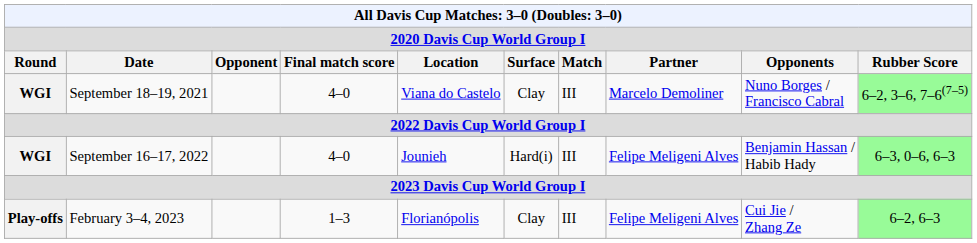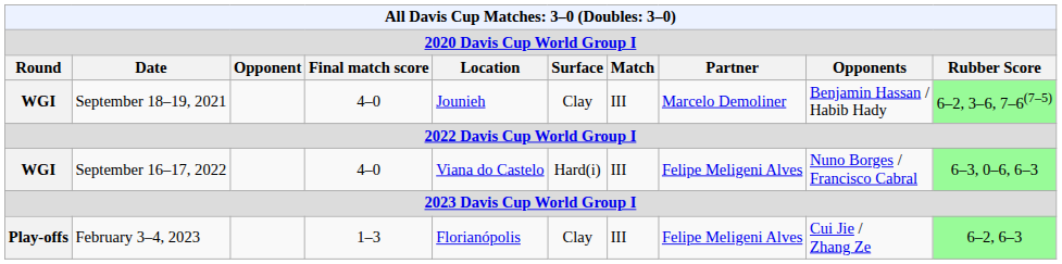September 18–19, 2021 | Location: Viana do Castelo -> Jounieh
September 18–19, 2021 | Opponents: Nuno Borges / Francisco Cabral -> Benjamin Hassan / Habib Hady
September 16–17, 2022 | Location: Jounieh -> Viana do Castelo
September 16–17, 2022 | Opponents: Benjamin Hassan / Habib Hady -> Nuno Borges / Francisco Cabral
